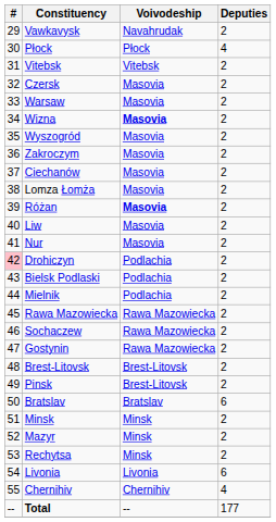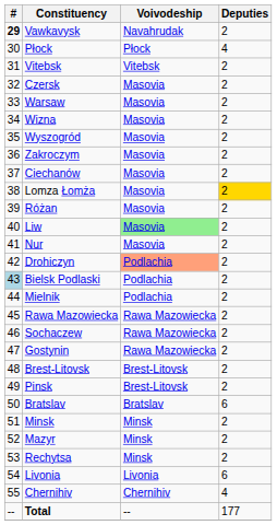Vawkavysk | #: normal -> bold
Wizna | Voivodeship: bold -> normal
Lomza Łomża | Deputies: no background -> gold background
Różan | Voivodeship: bold -> normal
Liw | Voivodeship: no background -> lightgreen background
Drohiczyn | #: pink background -> no background
Drohiczyn | Voivodeship: no background -> lightsalmon background
Bielsk Podlaski | #: no background -> lightblue background
